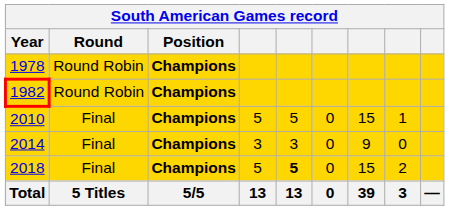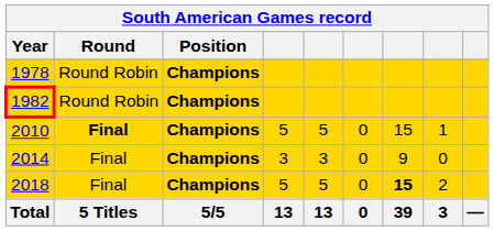2010 | Round: normal -> bold
2018 | column 5: bold -> normal
2018 | column 7: normal -> bold
